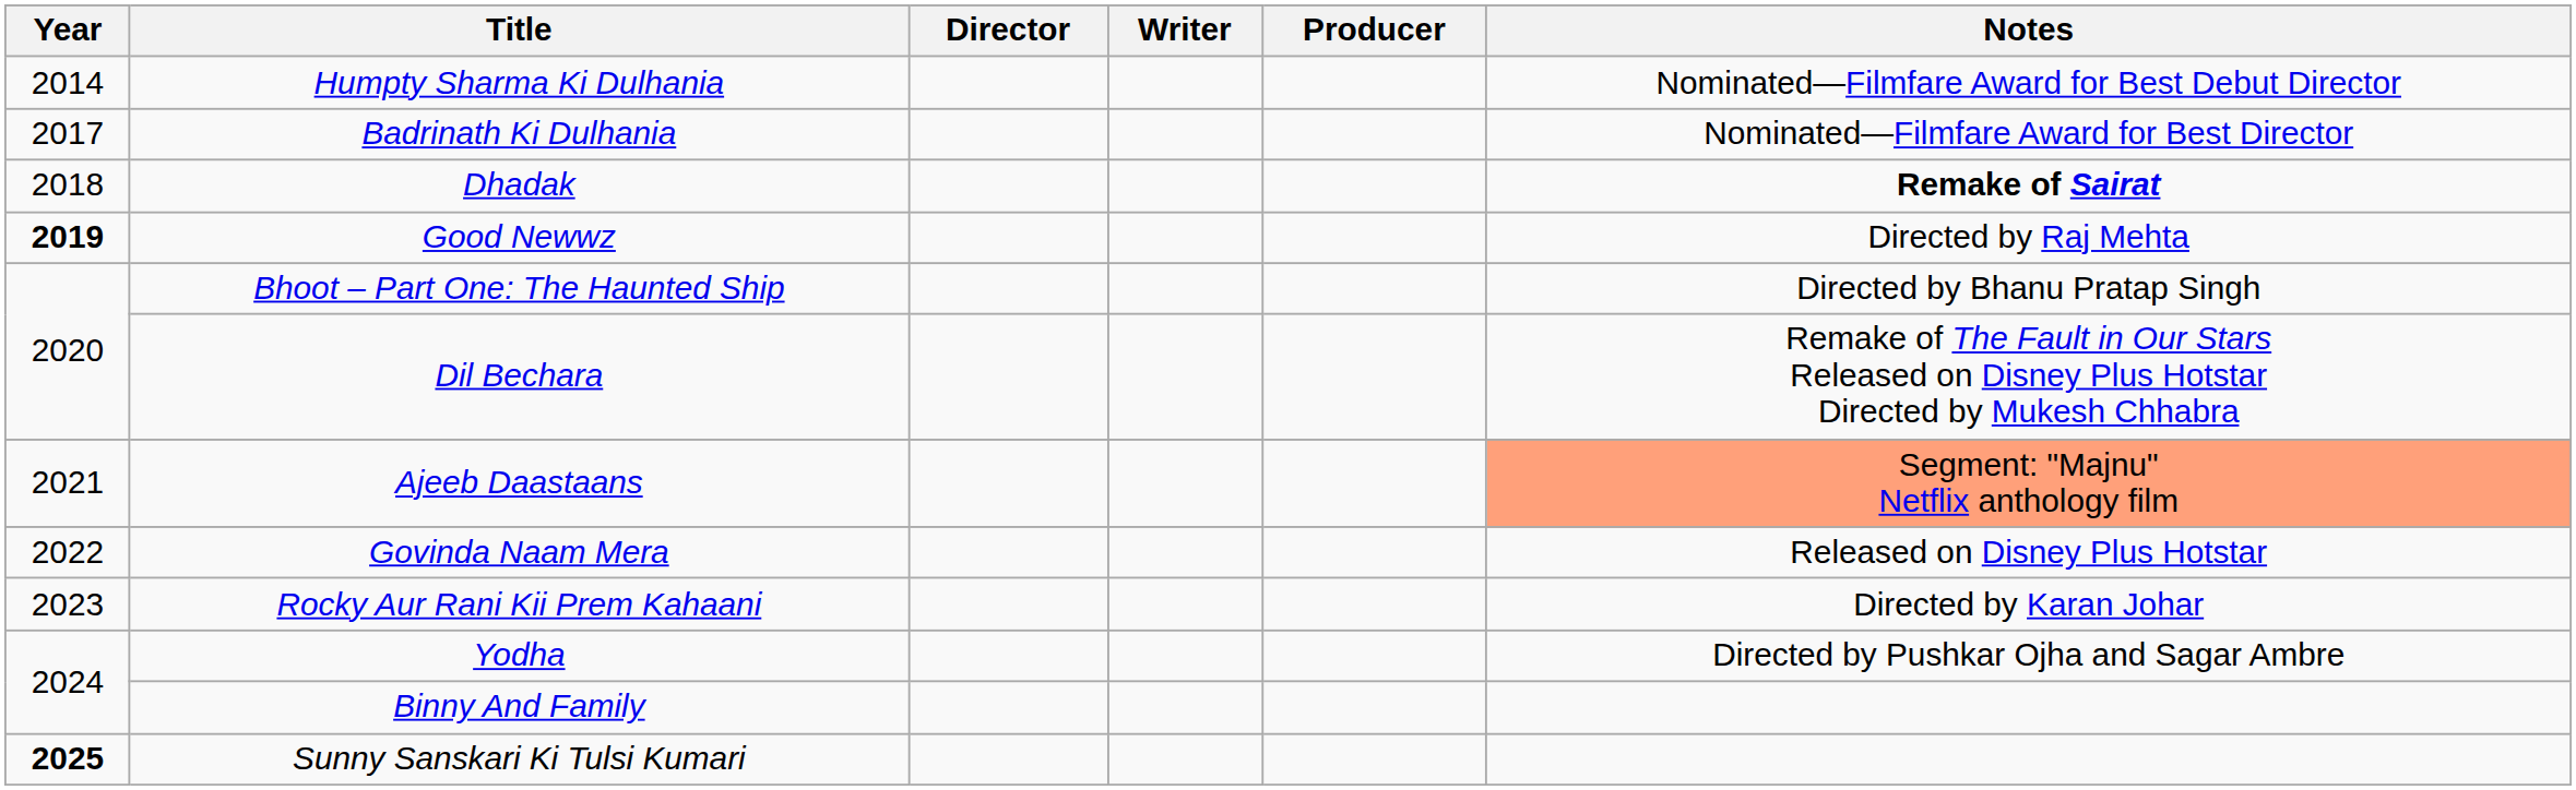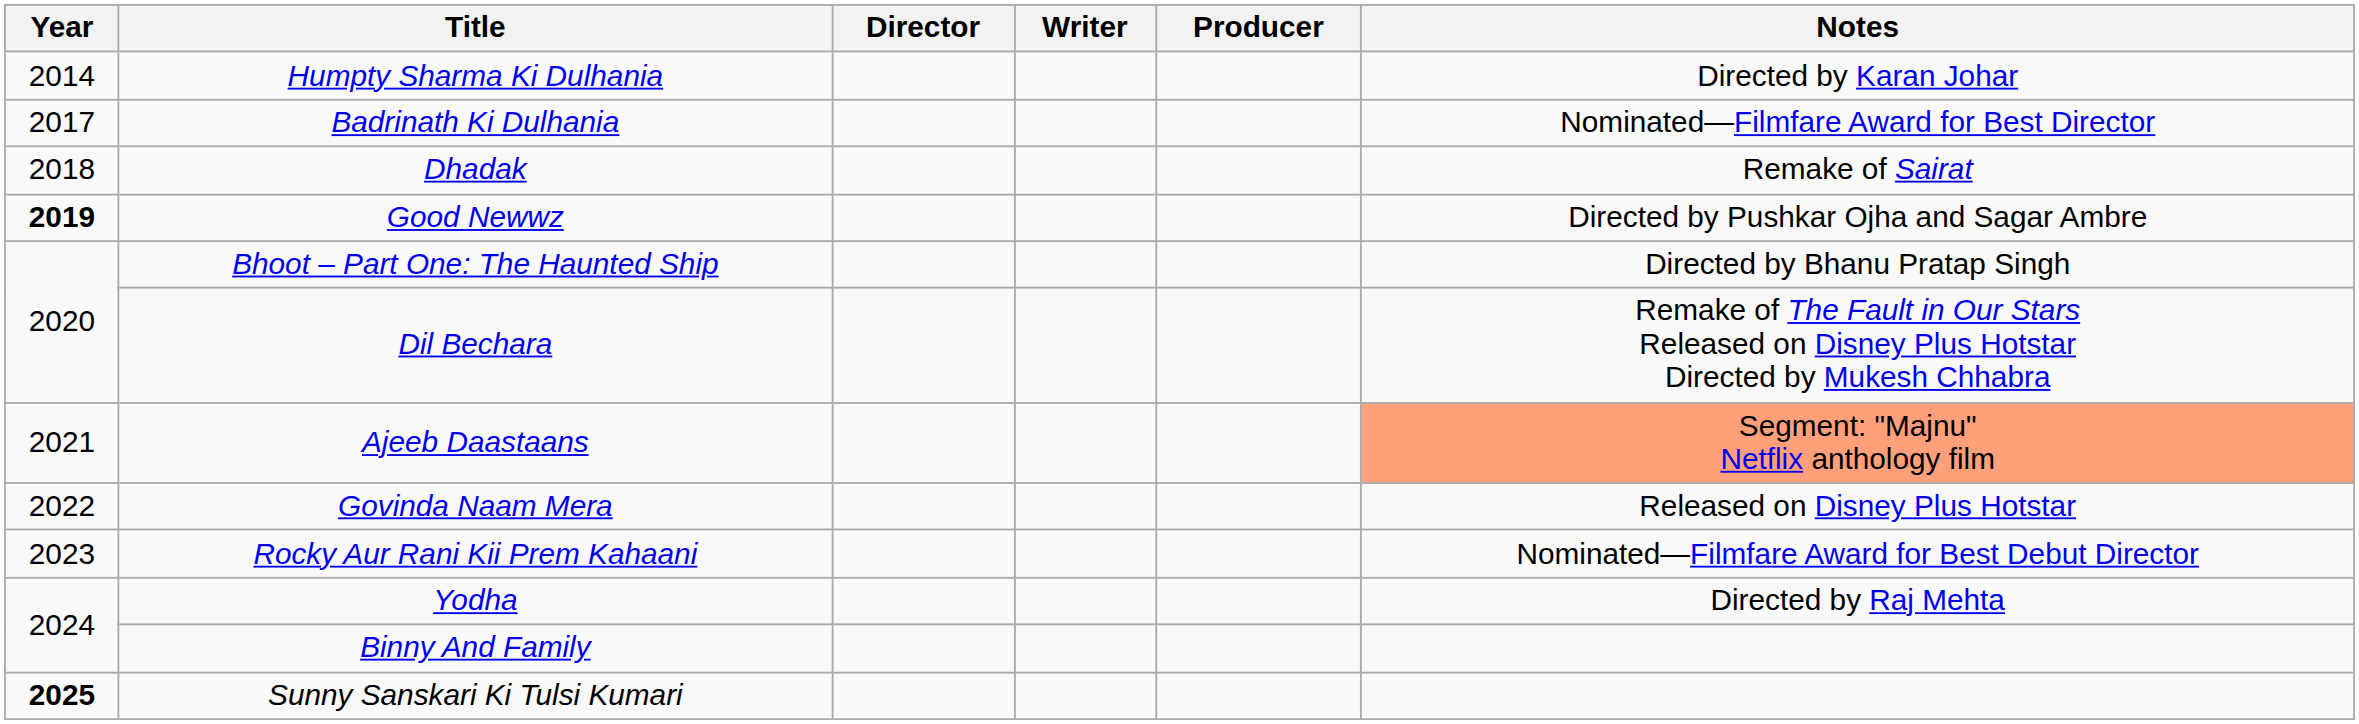Humpty Sharma Ki Dulhania | Notes: Nominated—Filmfare Award for Best Debut Director -> Directed by Karan Johar
Dhadak | Notes: bold -> normal
Good Newwz | Notes: Directed by Raj Mehta -> Directed by Pushkar Ojha and Sagar Ambre
Rocky Aur Rani Kii Prem Kahaani | Notes: Directed by Karan Johar -> Nominated—Filmfare Award for Best Debut Director
Yodha | Notes: Directed by Pushkar Ojha and Sagar Ambre -> Directed by Raj Mehta
